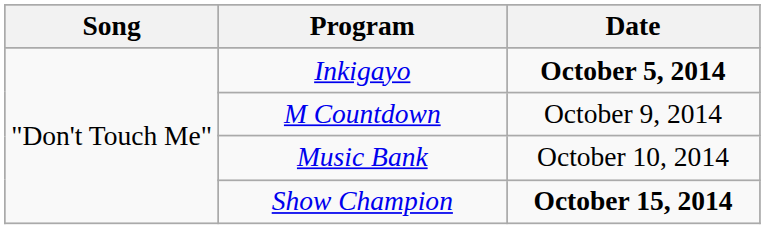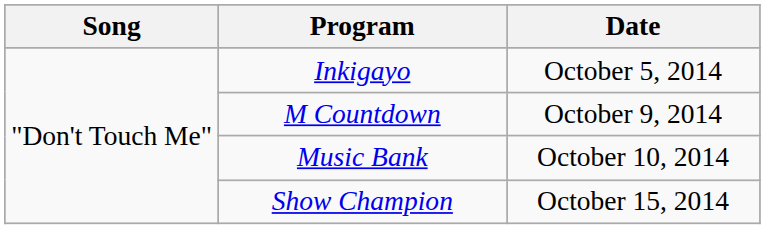Inkigayo | Date: bold -> normal
Show Champion | Date: bold -> normal
